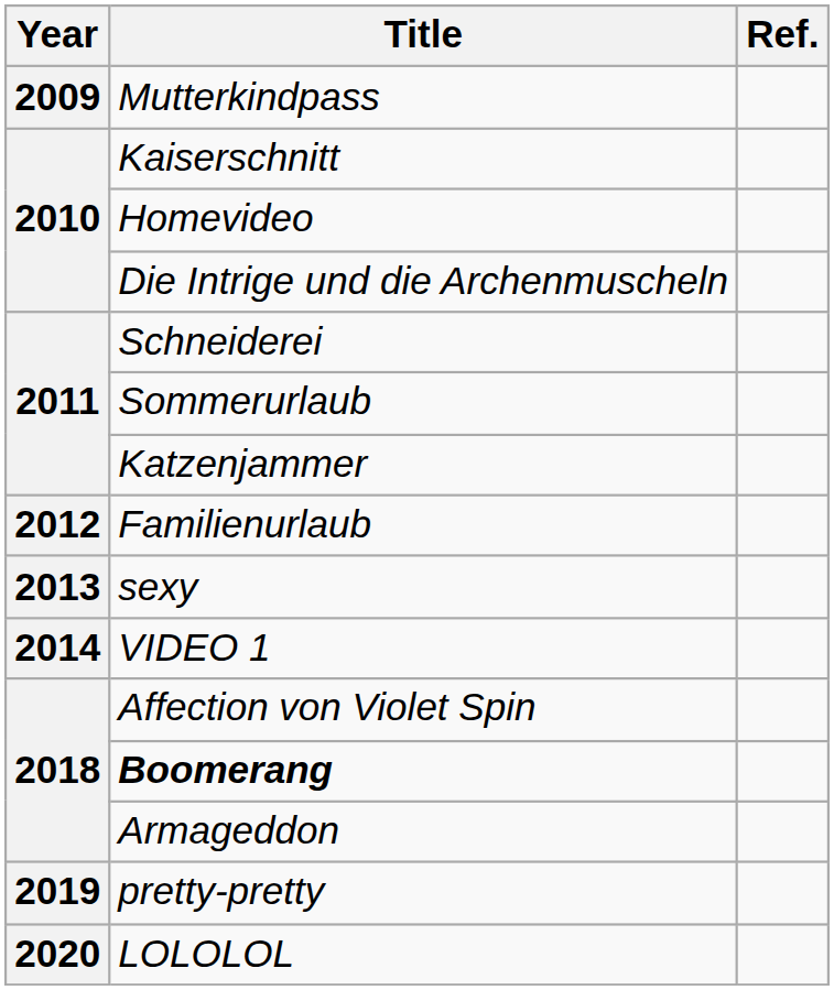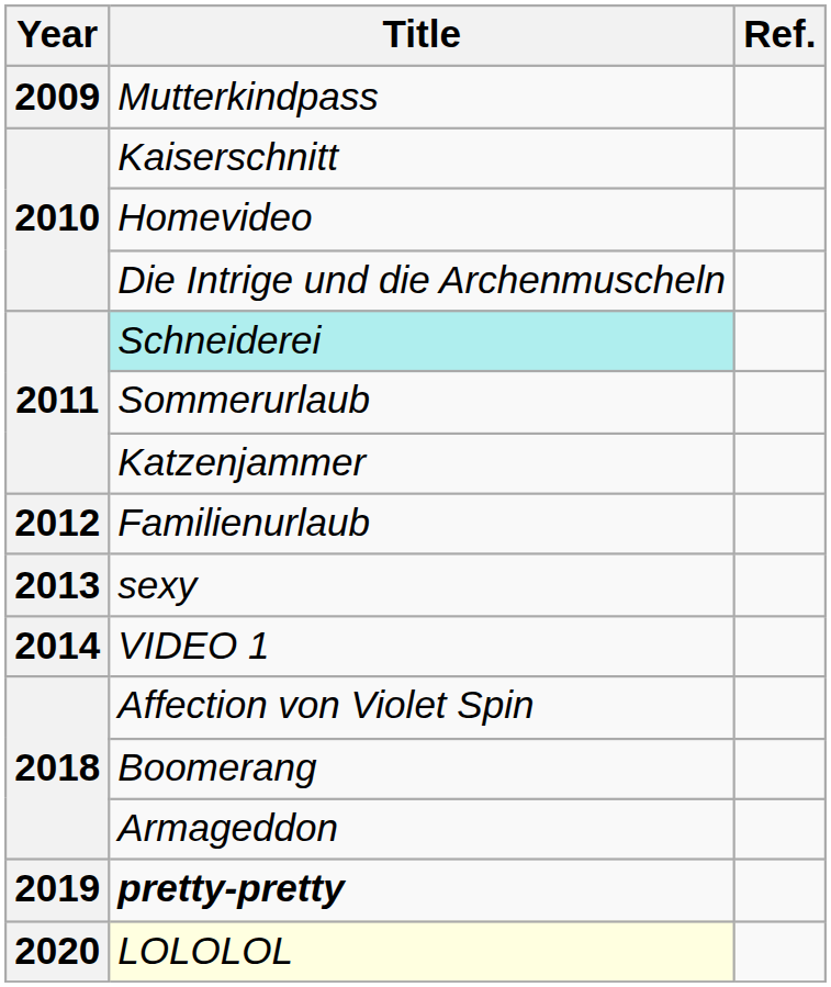Schneiderei | Title: no background -> paleturquoise background
Boomerang | Title: bold -> normal
pretty-pretty | Title: normal -> bold
LOLOLOL | Title: no background -> lightyellow background
